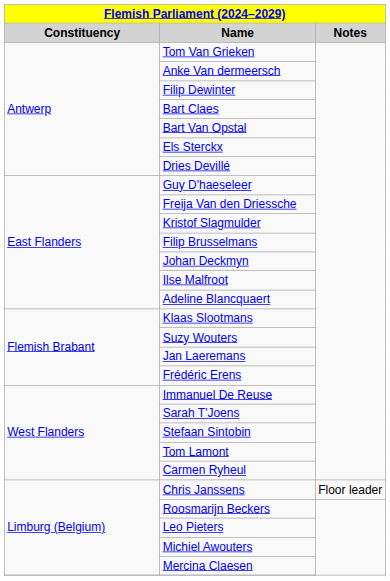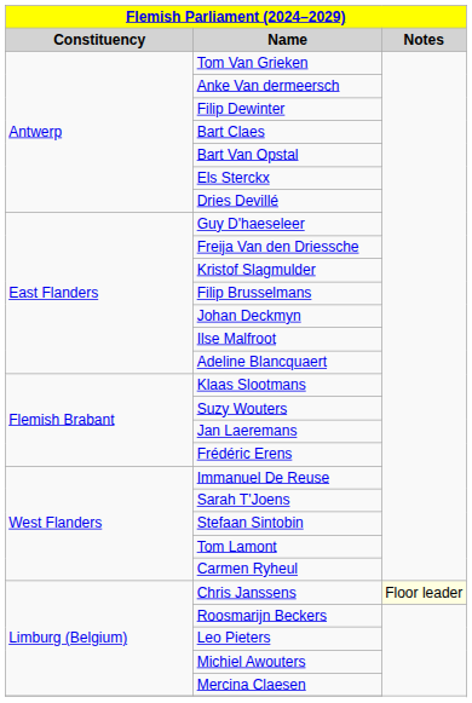Chris Janssens | Notes: no background -> lightyellow background
